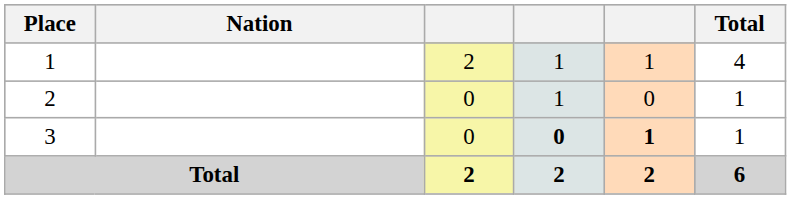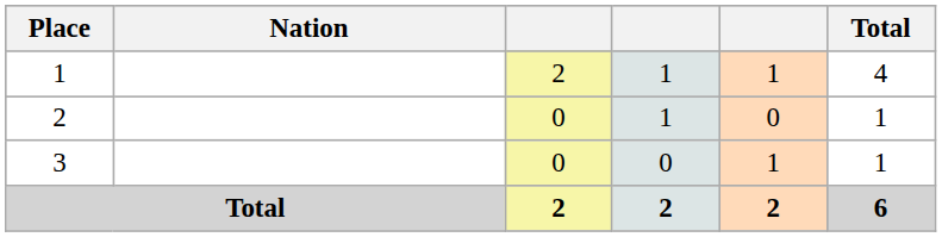3 | column 4: bold -> normal
3 | column 5: bold -> normal
